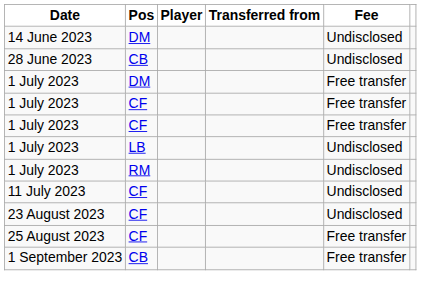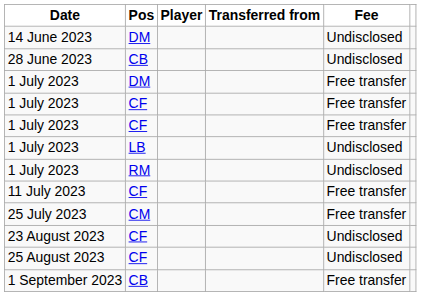11 July 2023 | Fee: Undisclosed -> Free transfer
+ row: 25 July 2023 | CM | Free transfer
25 August 2023 | Fee: Free transfer -> Undisclosed
